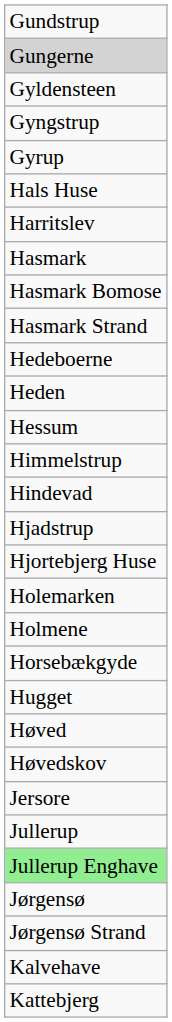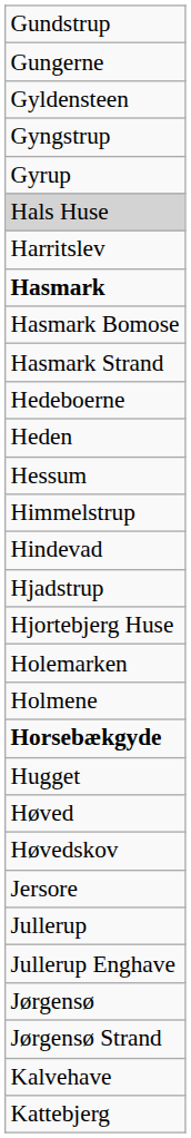row 2 | column 1: lightgrey background -> no background
row 6 | column 1: no background -> lightgrey background
row 8 | column 1: normal -> bold
row 20 | column 1: normal -> bold
row 26 | column 1: lightgreen background -> no background
